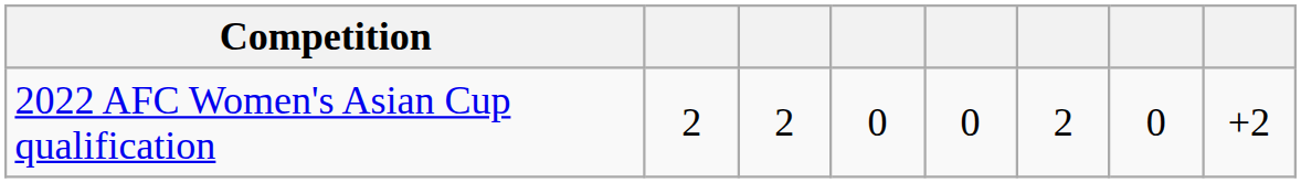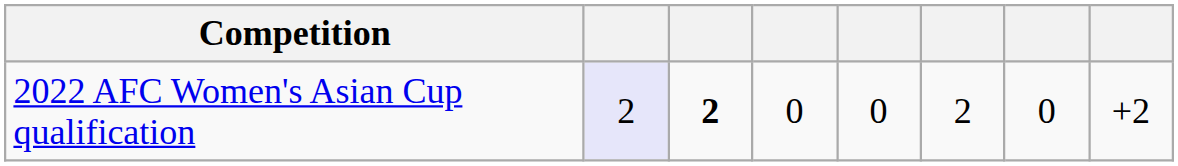2022 AFC Women's Asian Cup qualification | column 2: no background -> lavender background
2022 AFC Women's Asian Cup qualification | column 3: normal -> bold
